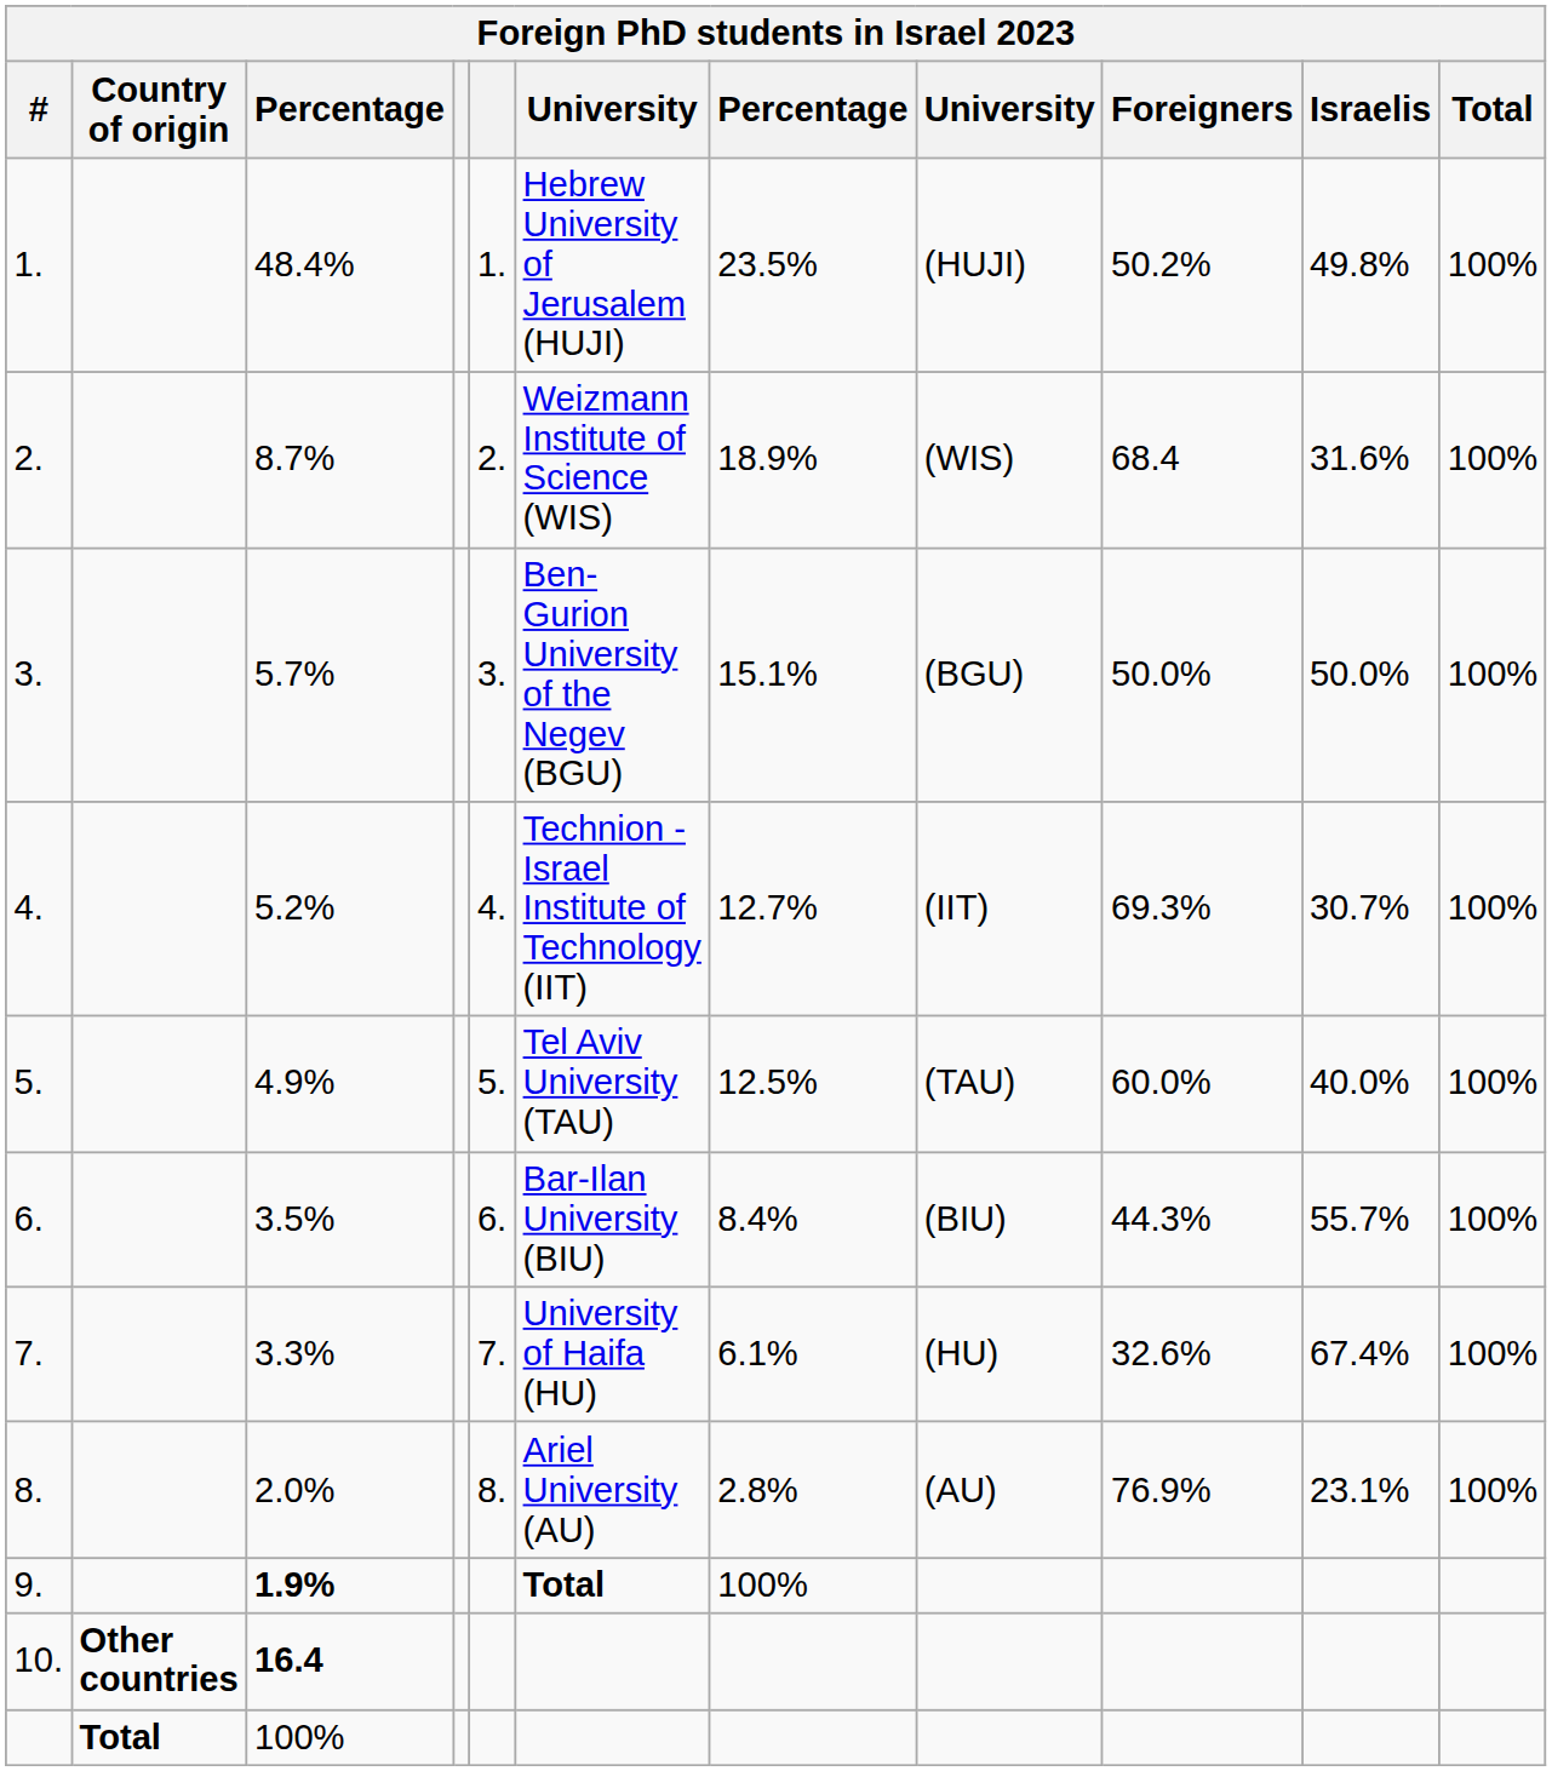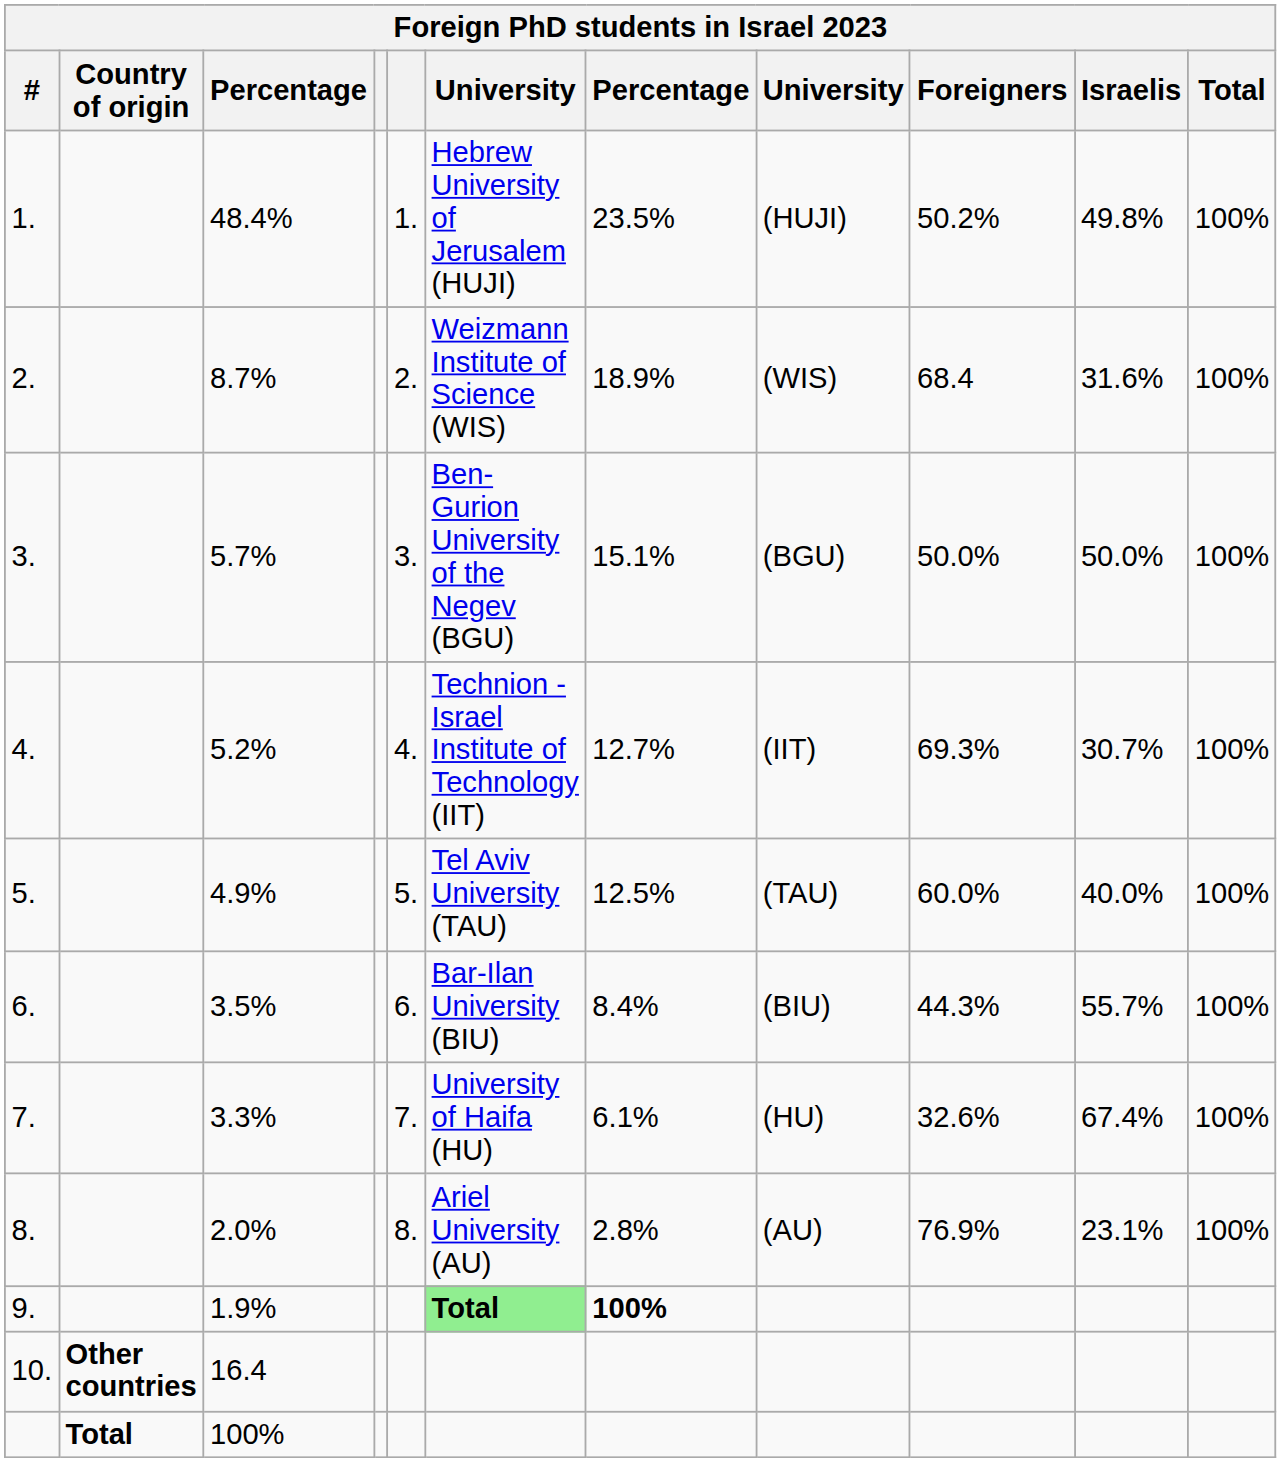9. | column 3: bold -> normal
9. | column 6: no background -> lightgreen background
9. | column 7: normal -> bold
10. | column 3: bold -> normal
